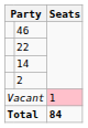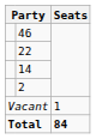Vacant | Seats: pink background -> no background
